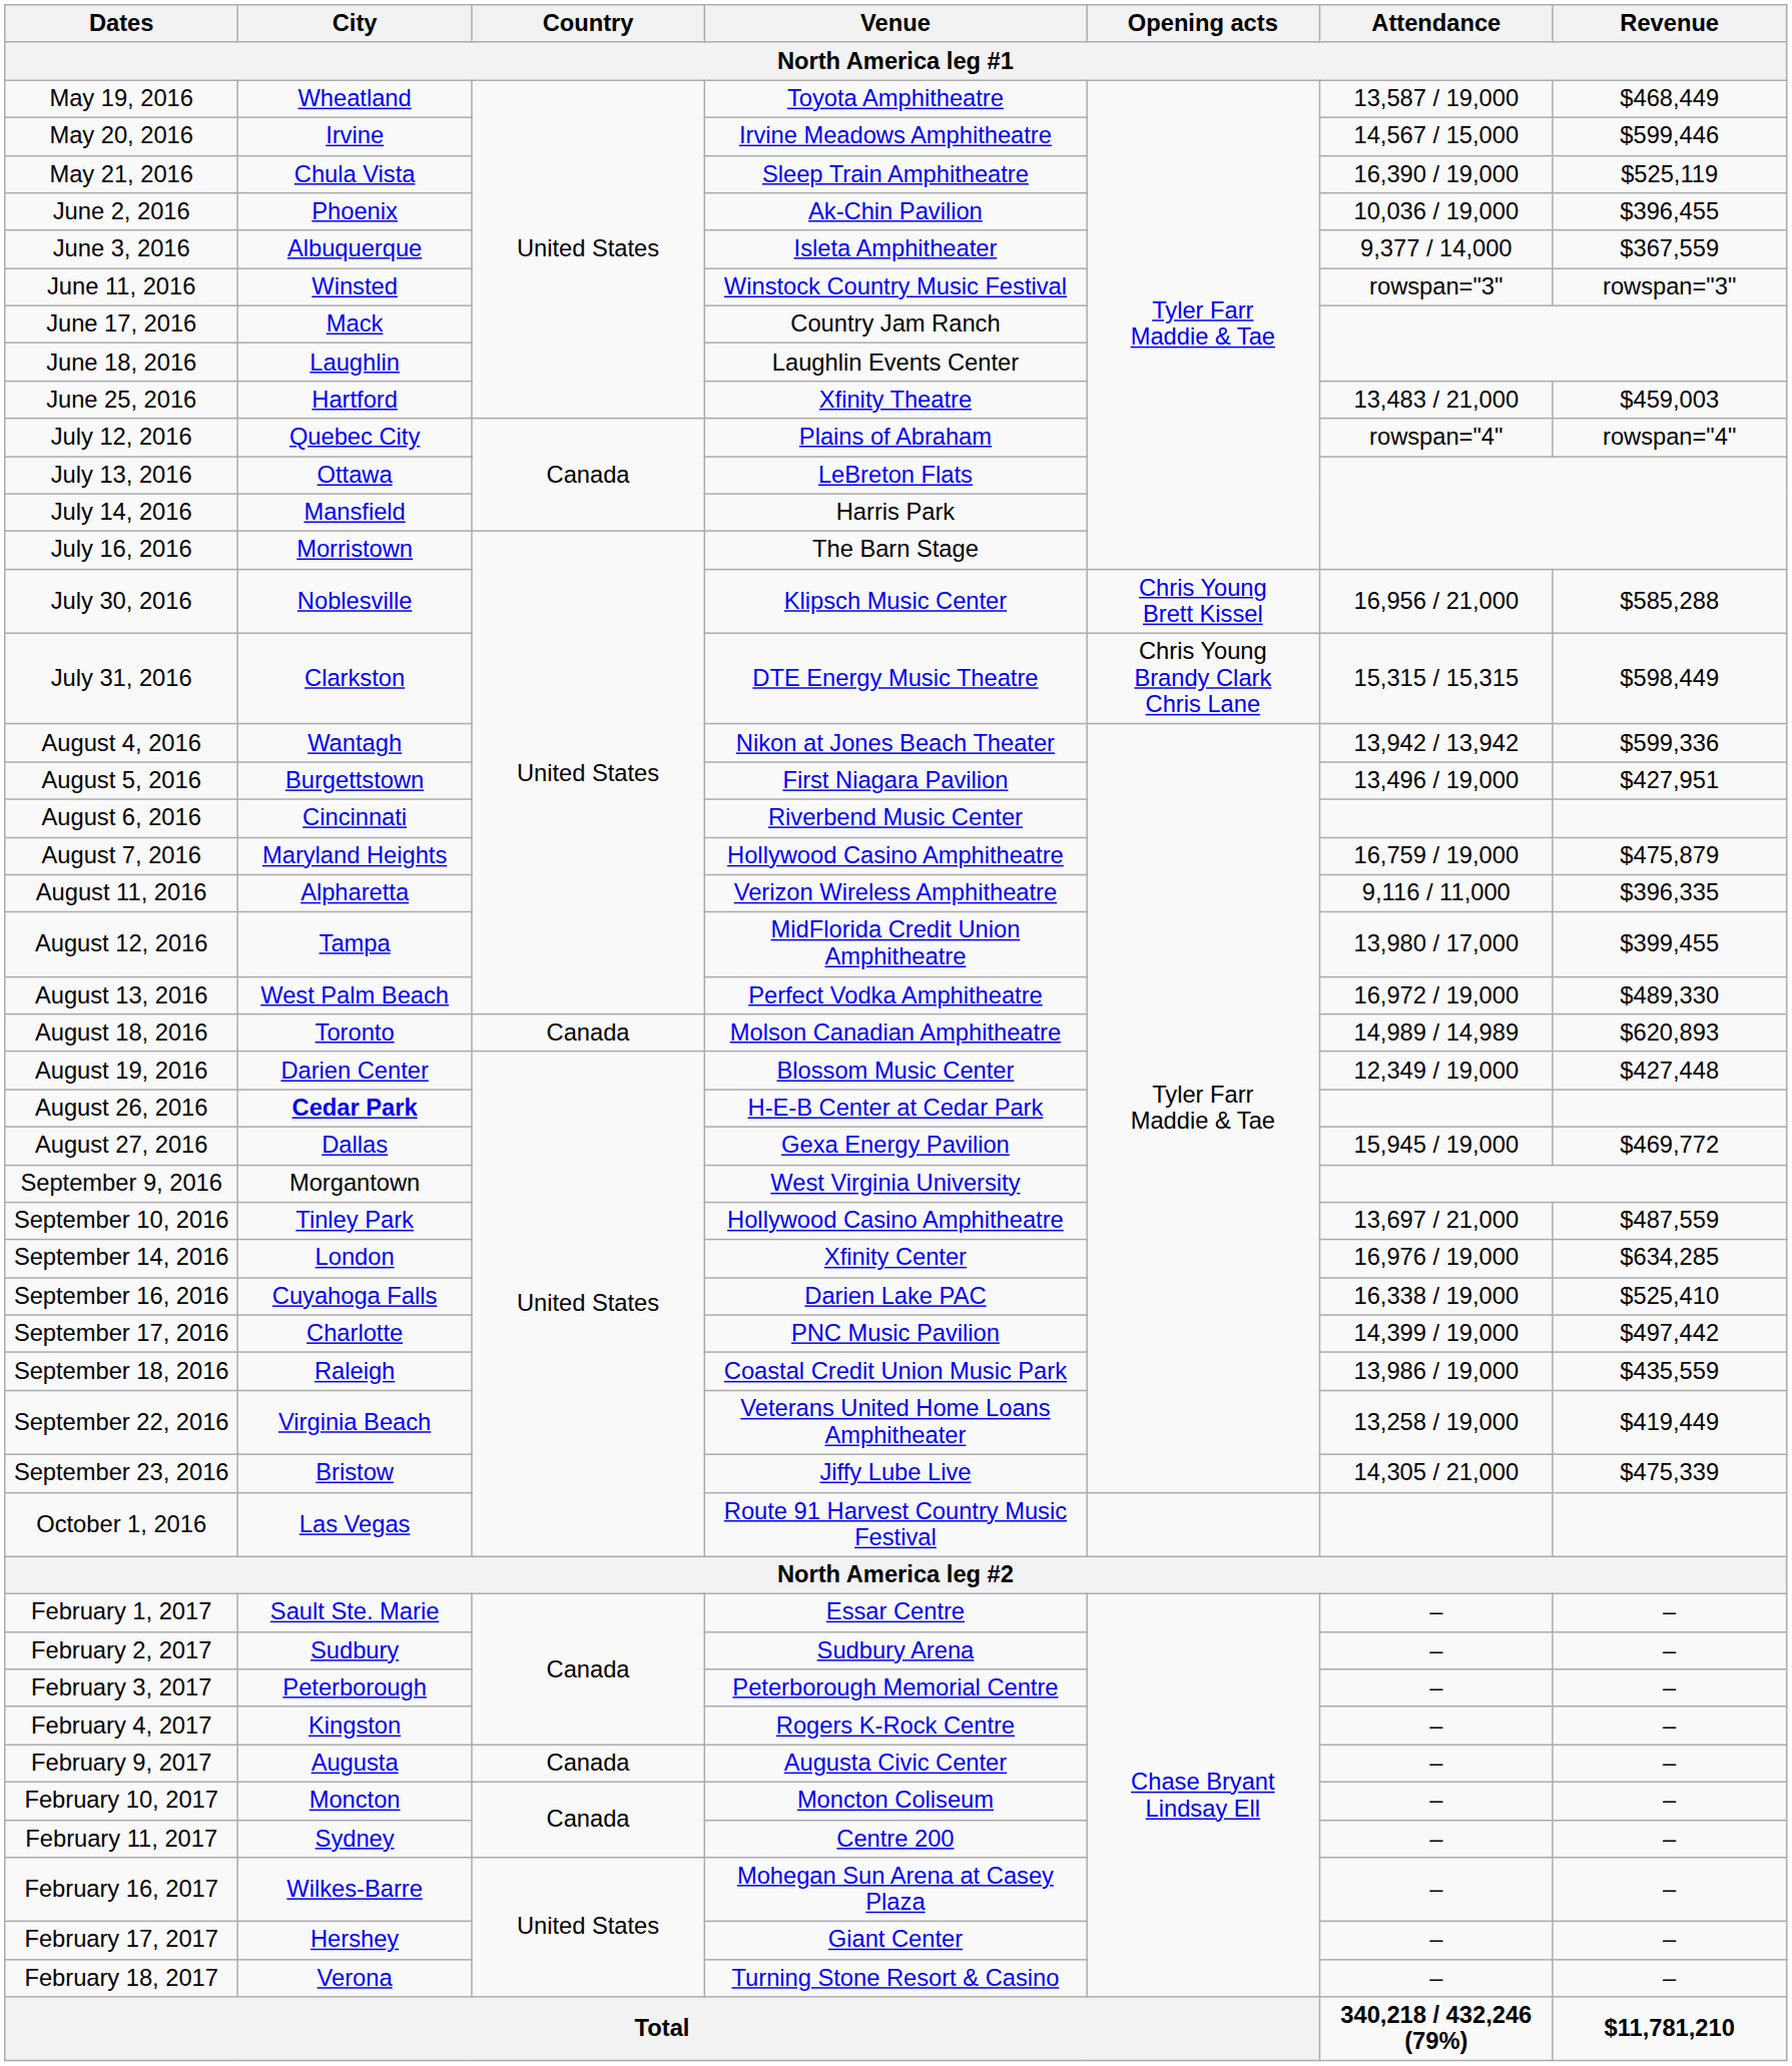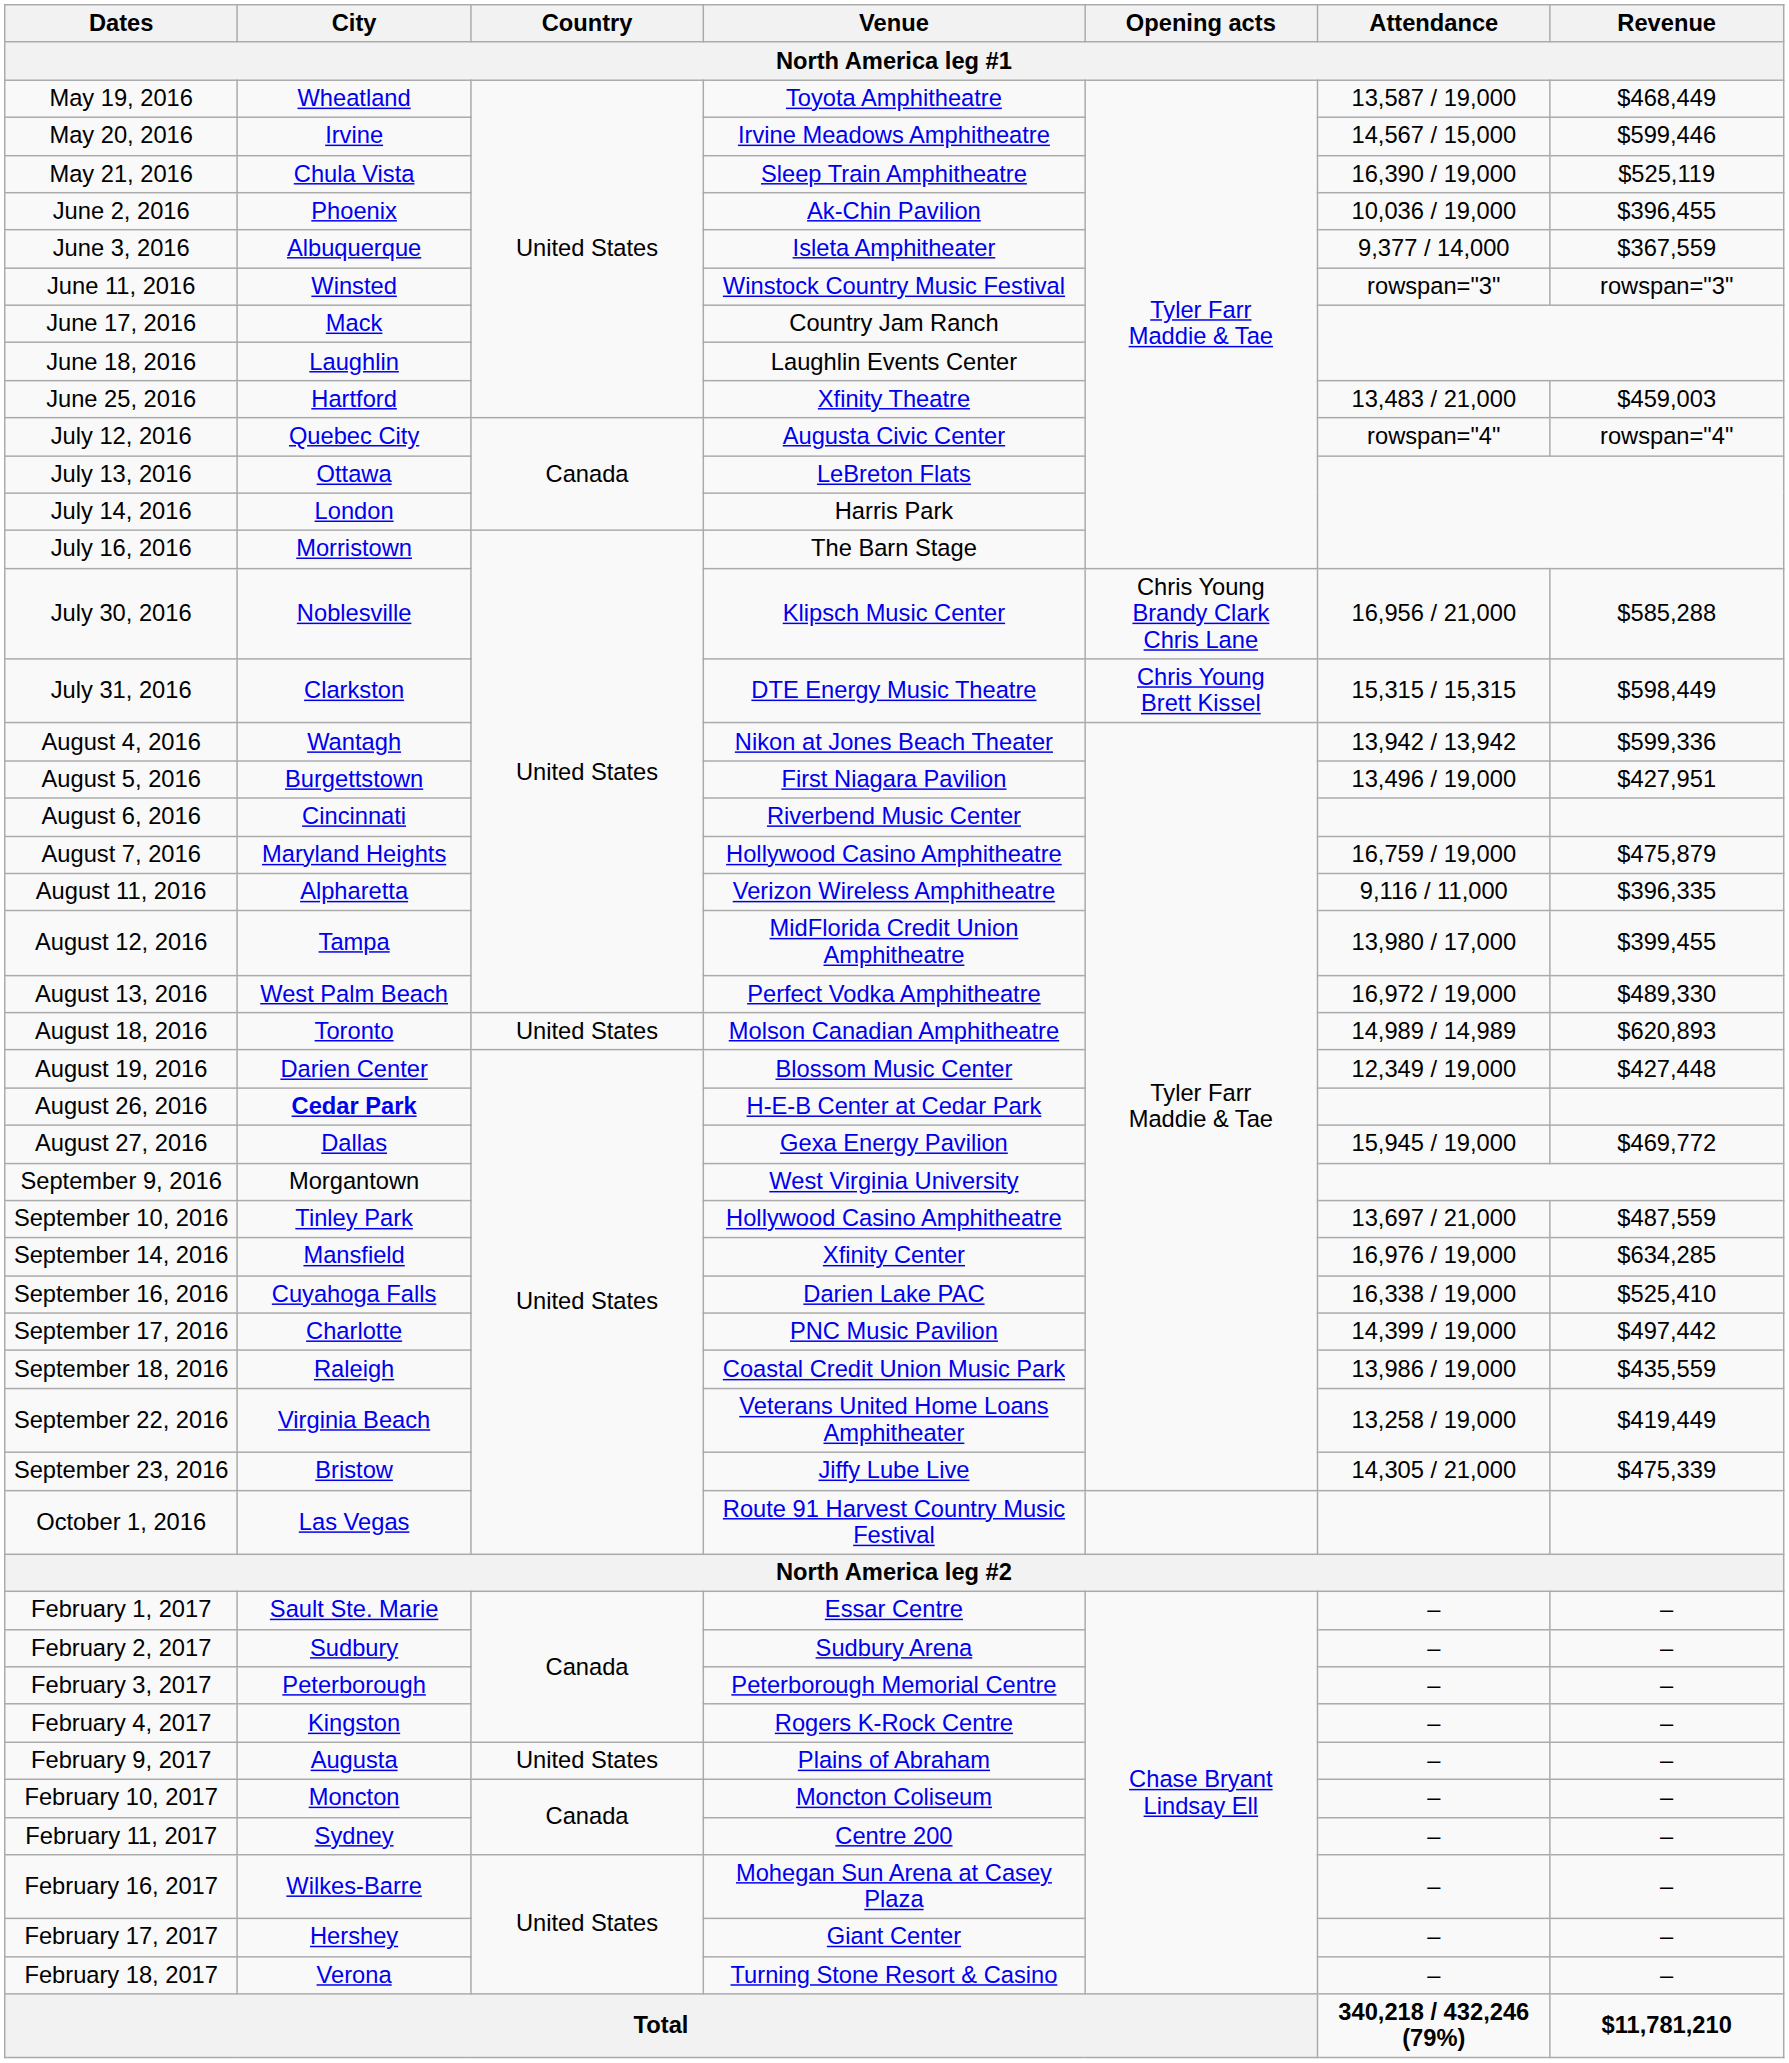July 12, 2016 | Venue: Plains of Abraham -> Augusta Civic Center
July 14, 2016 | City: Mansfield -> London
July 30, 2016 | Opening acts: Chris Young Brett Kissel -> Chris Young Brandy Clark Chris Lane
July 31, 2016 | Opening acts: Chris Young Brandy Clark Chris Lane -> Chris Young Brett Kissel
August 18, 2016 | Country: Canada -> United States
September 14, 2016 | City: London -> Mansfield
February 9, 2017 | Country: Canada -> United States
February 9, 2017 | Venue: Augusta Civic Center -> Plains of Abraham
